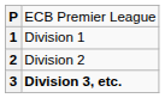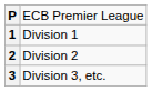3 | column 2: bold -> normal
